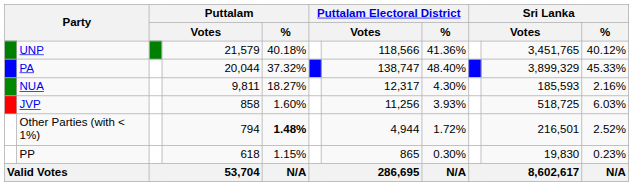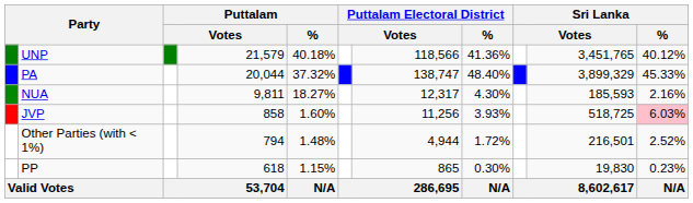JVP | Sri Lanka / %: no background -> pink background
Other Parties (with < 1%) | Puttalam / %: bold -> normal
